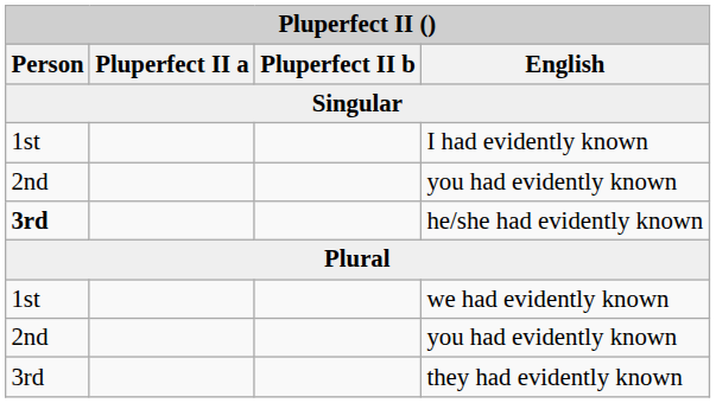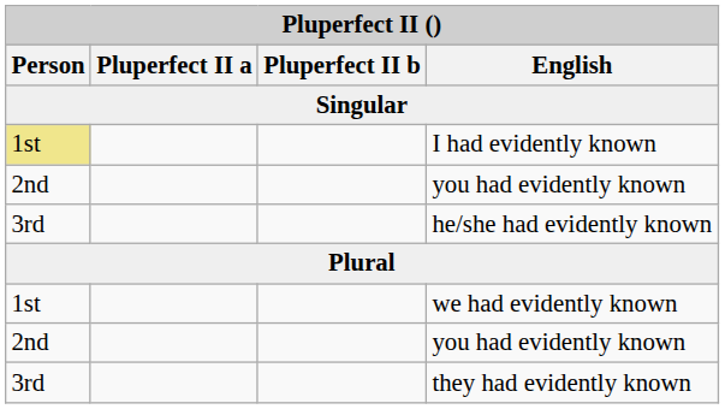I had evidently known | Person: no background -> khaki background
he/she had evidently known | Person: bold -> normal
